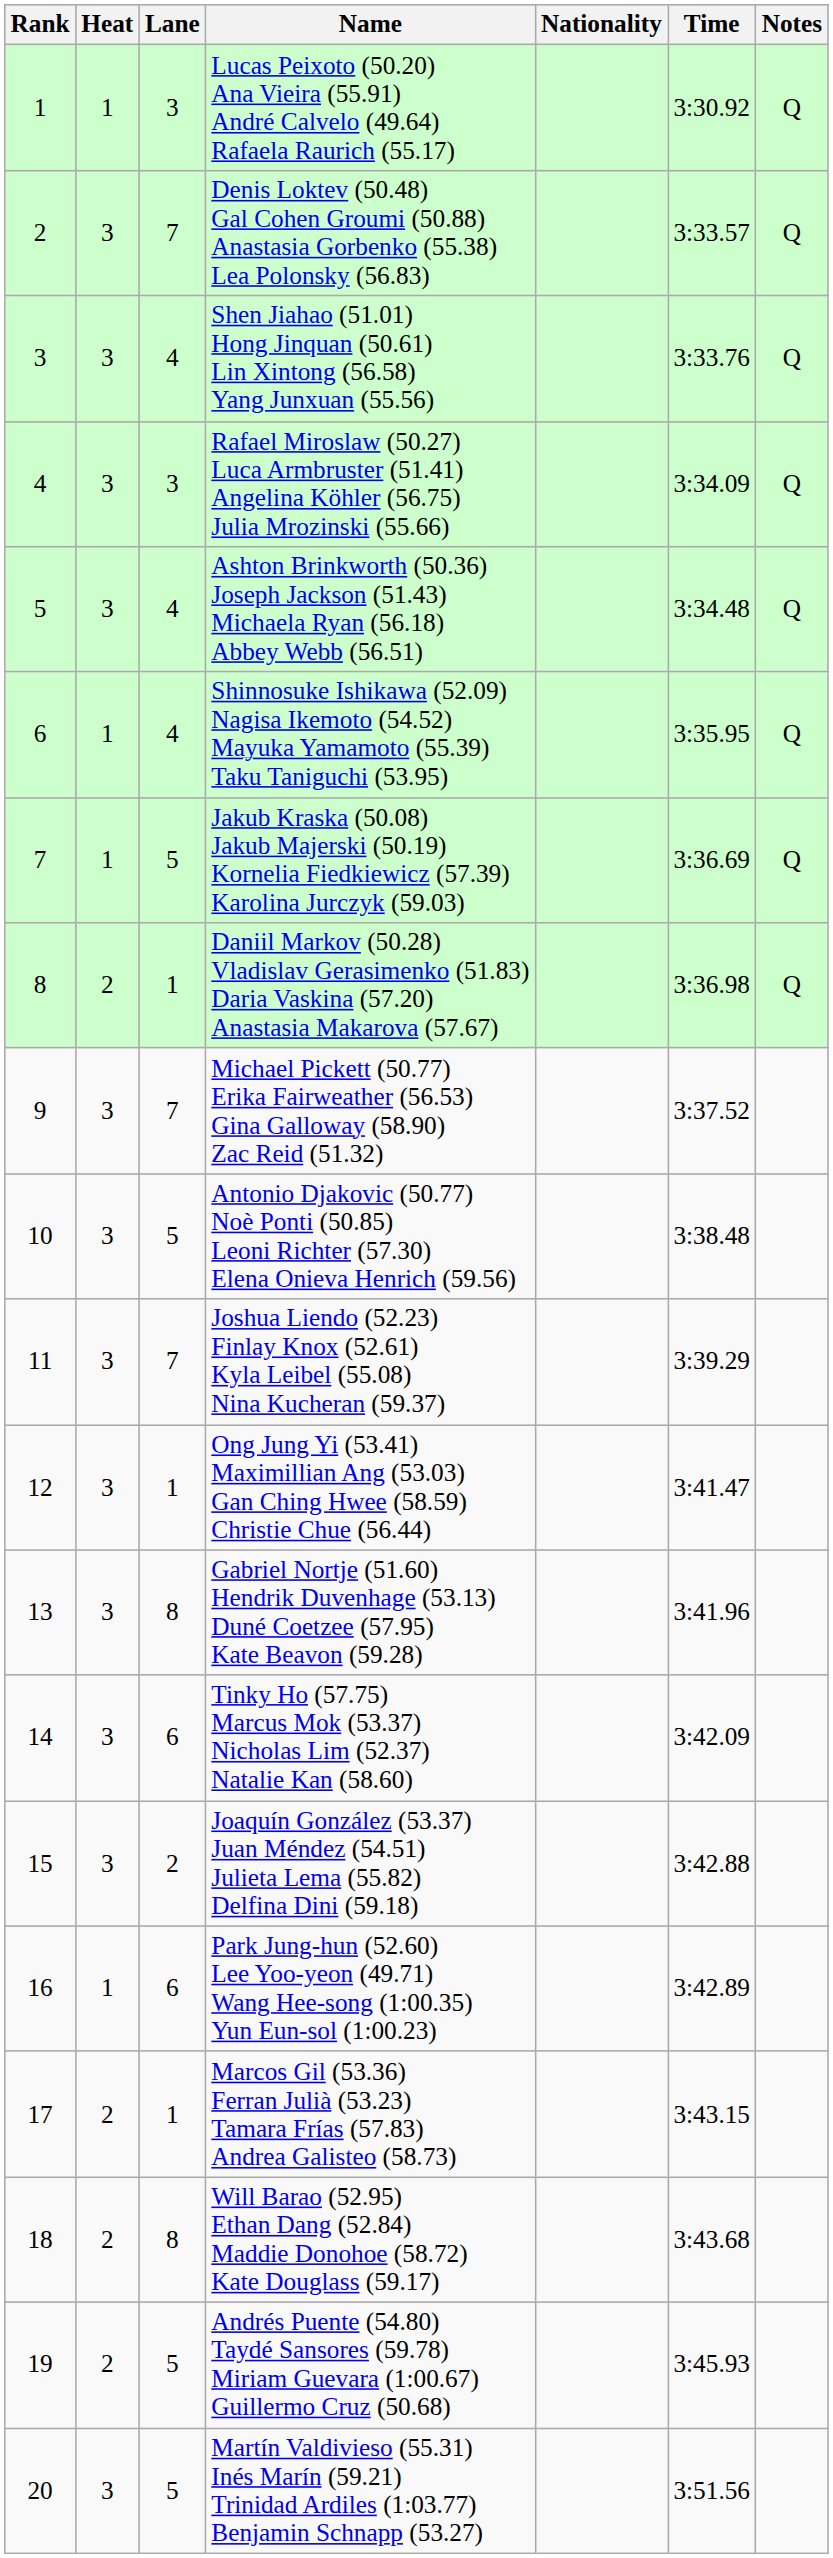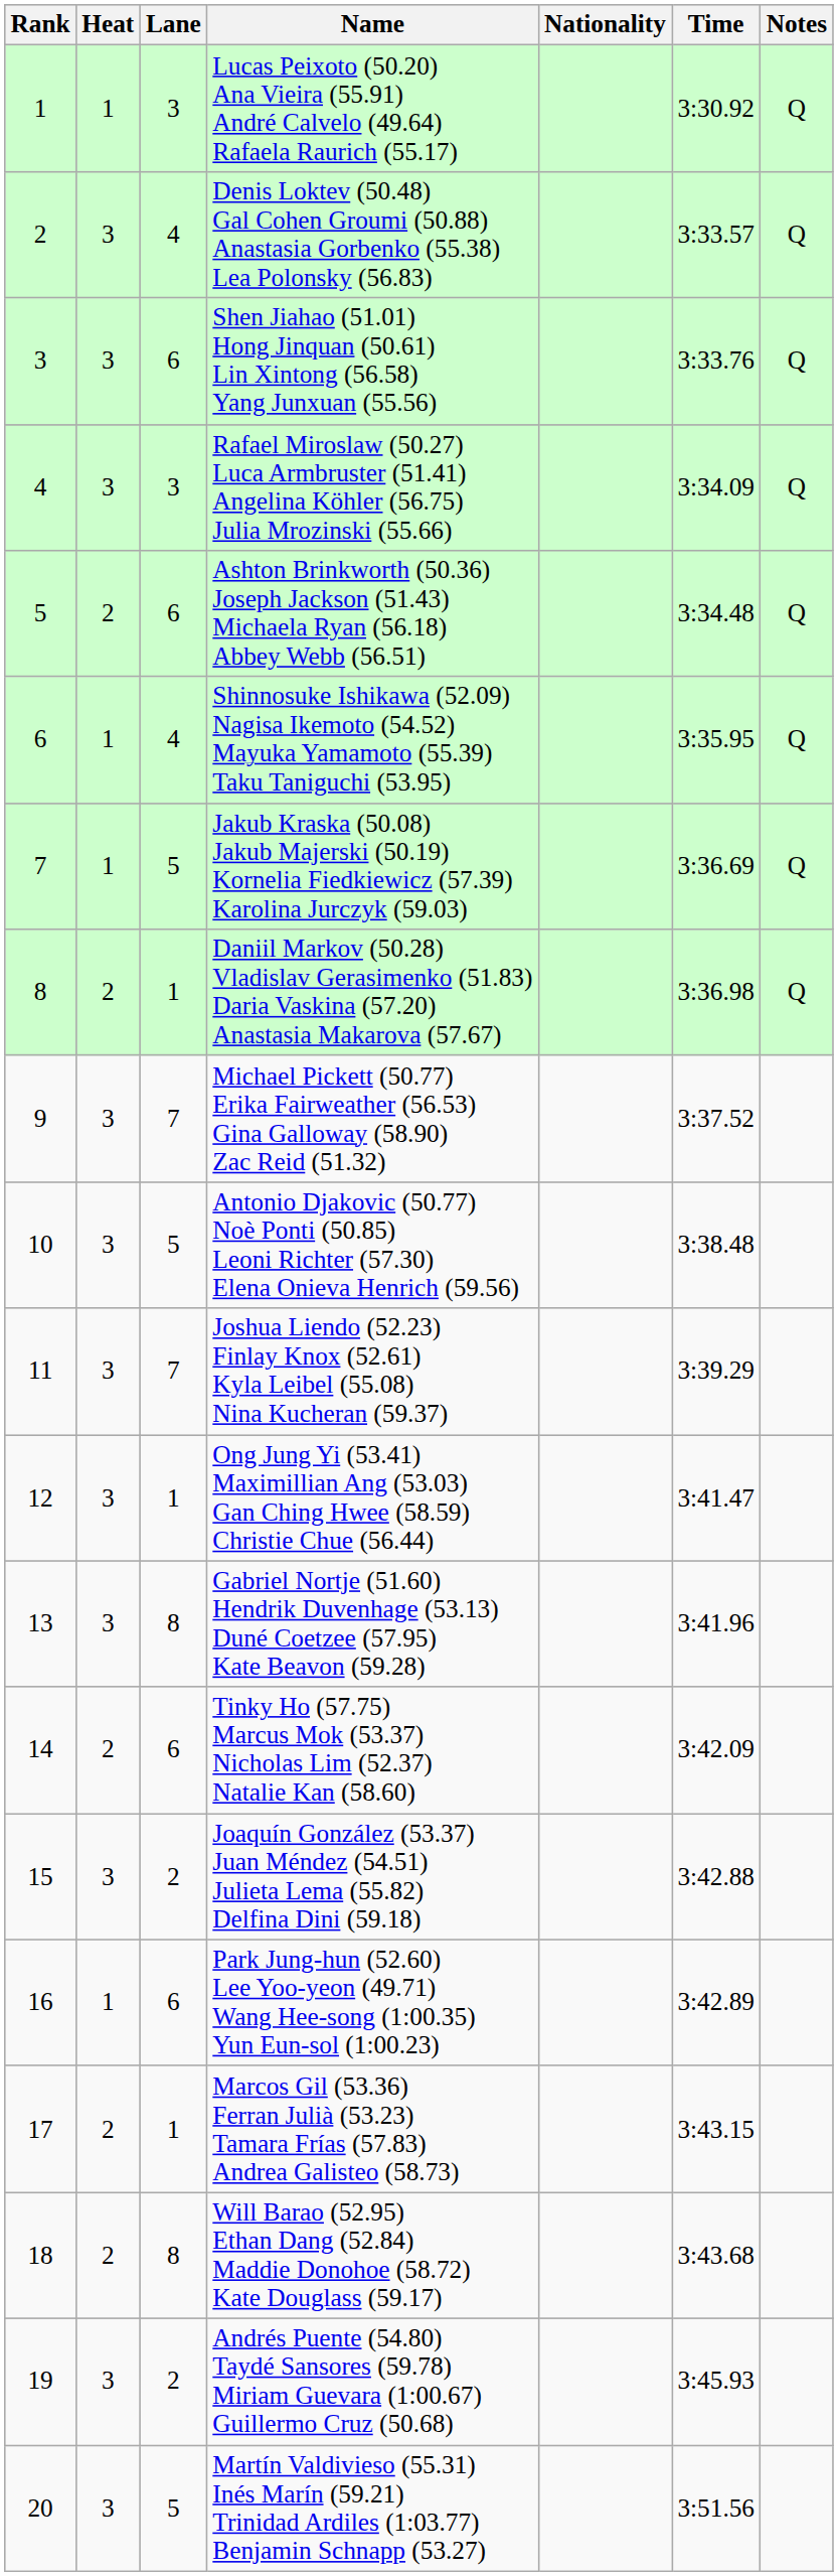row 3 | Lane: 7 -> 4
row 4 | Lane: 4 -> 6
row 6 | Heat: 3 -> 2
row 6 | Lane: 4 -> 6
row 15 | Heat: 3 -> 2
row 20 | Heat: 2 -> 3
row 20 | Lane: 5 -> 2
